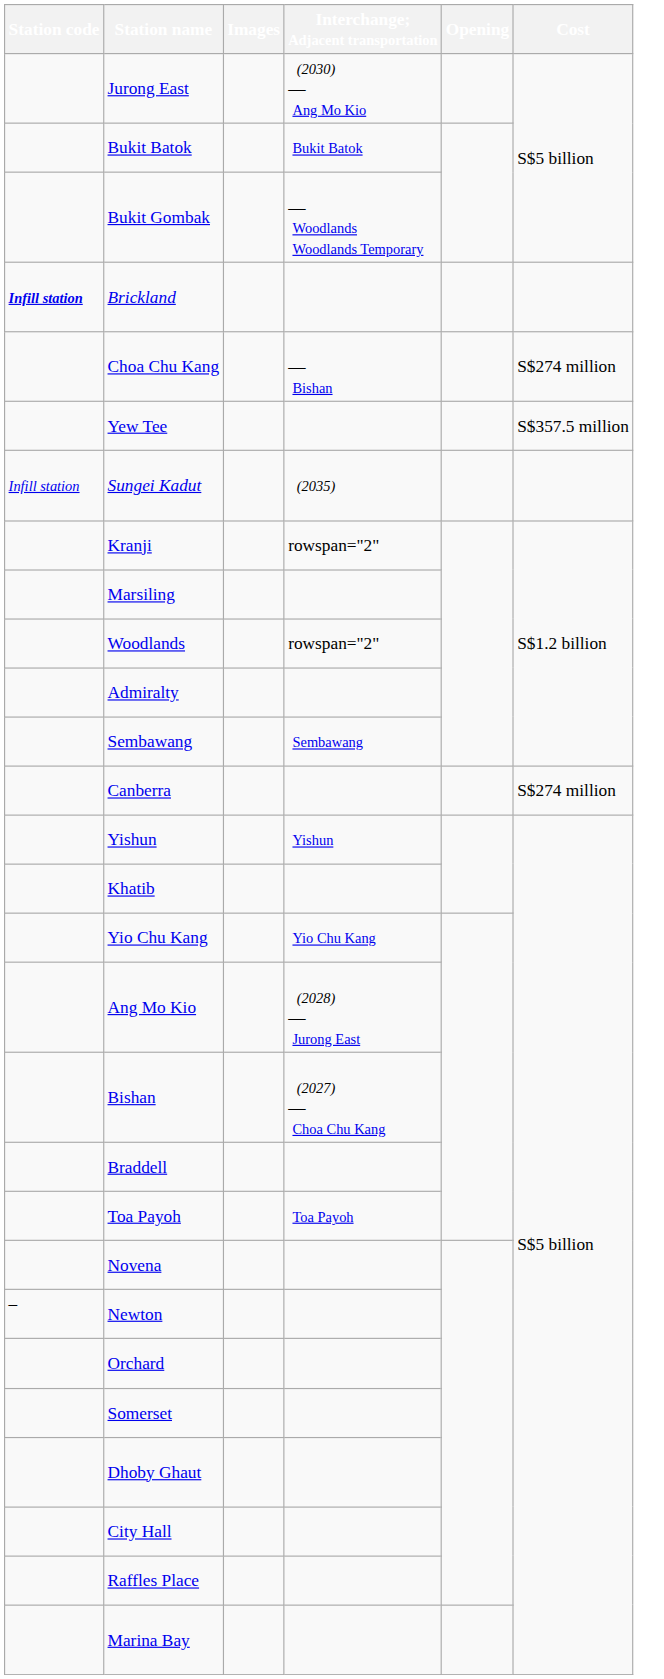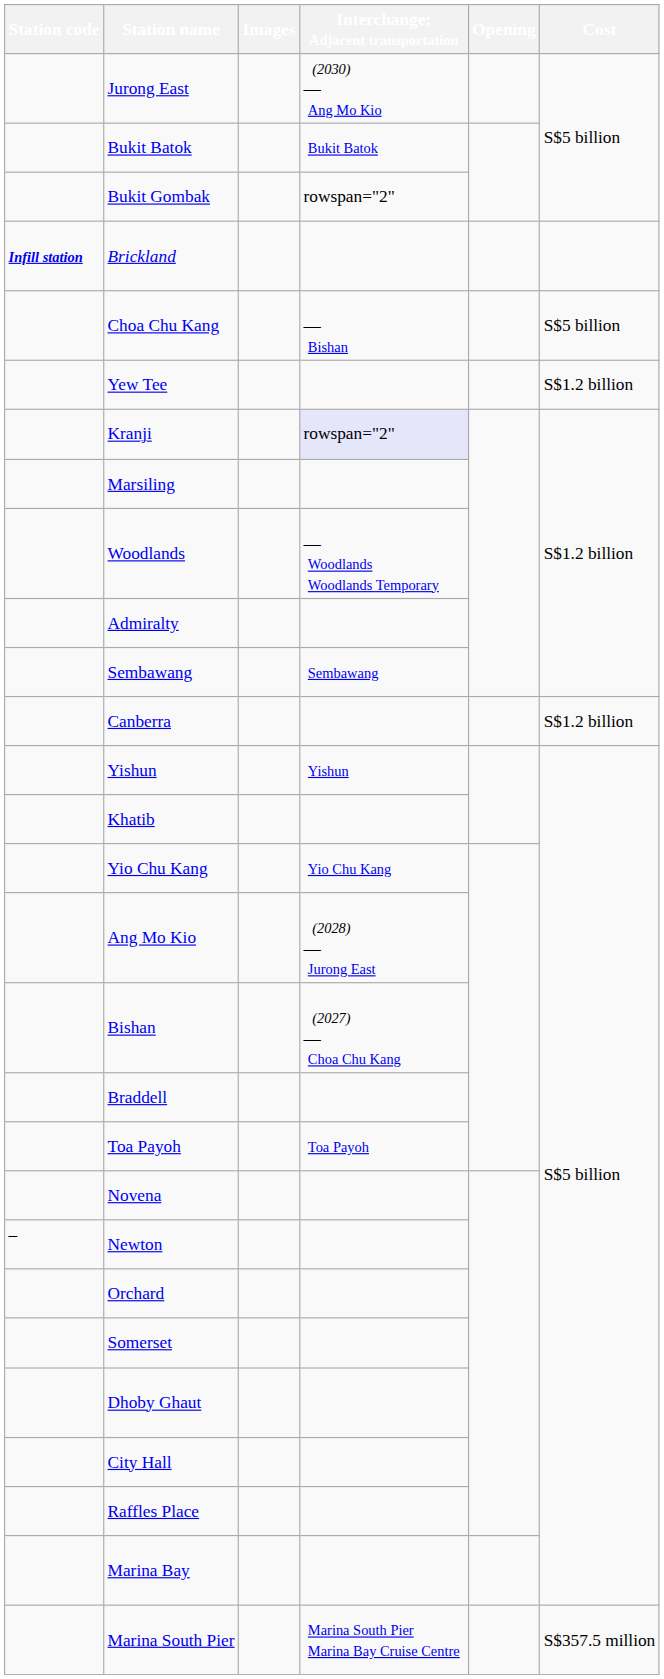Bukit Gombak | Interchange; Adjacent transportation: ― Woodlands Woodlands Temporary -> rowspan="2"
Choa Chu Kang | Cost: S$274 million -> S$5 billion
Yew Tee | Cost: S$357.5 million -> S$1.2 billion
- row: Infill station | Sungei Kadut | (2035)
Kranji | Interchange; Adjacent transportation: no background -> lavender background
Woodlands | Interchange; Adjacent transportation: rowspan="2" -> ― Woodlands Woodlands Temporary
Canberra | Cost: S$274 million -> S$1.2 billion
+ row: Marina South Pier | Marina South Pier Marina Bay Cruise Centre | S$357.5 million
